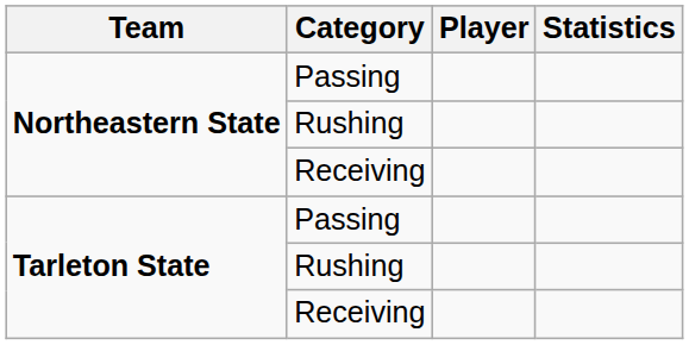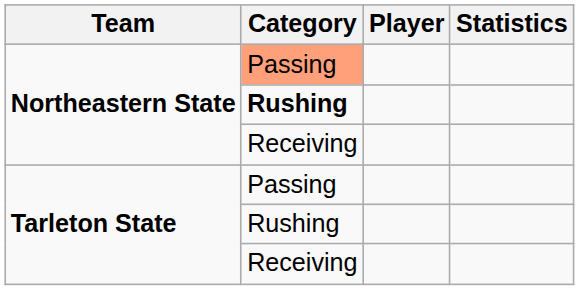Northeastern State / Passing | Category: no background -> lightsalmon background
Northeastern State / Rushing | Category: normal -> bold
